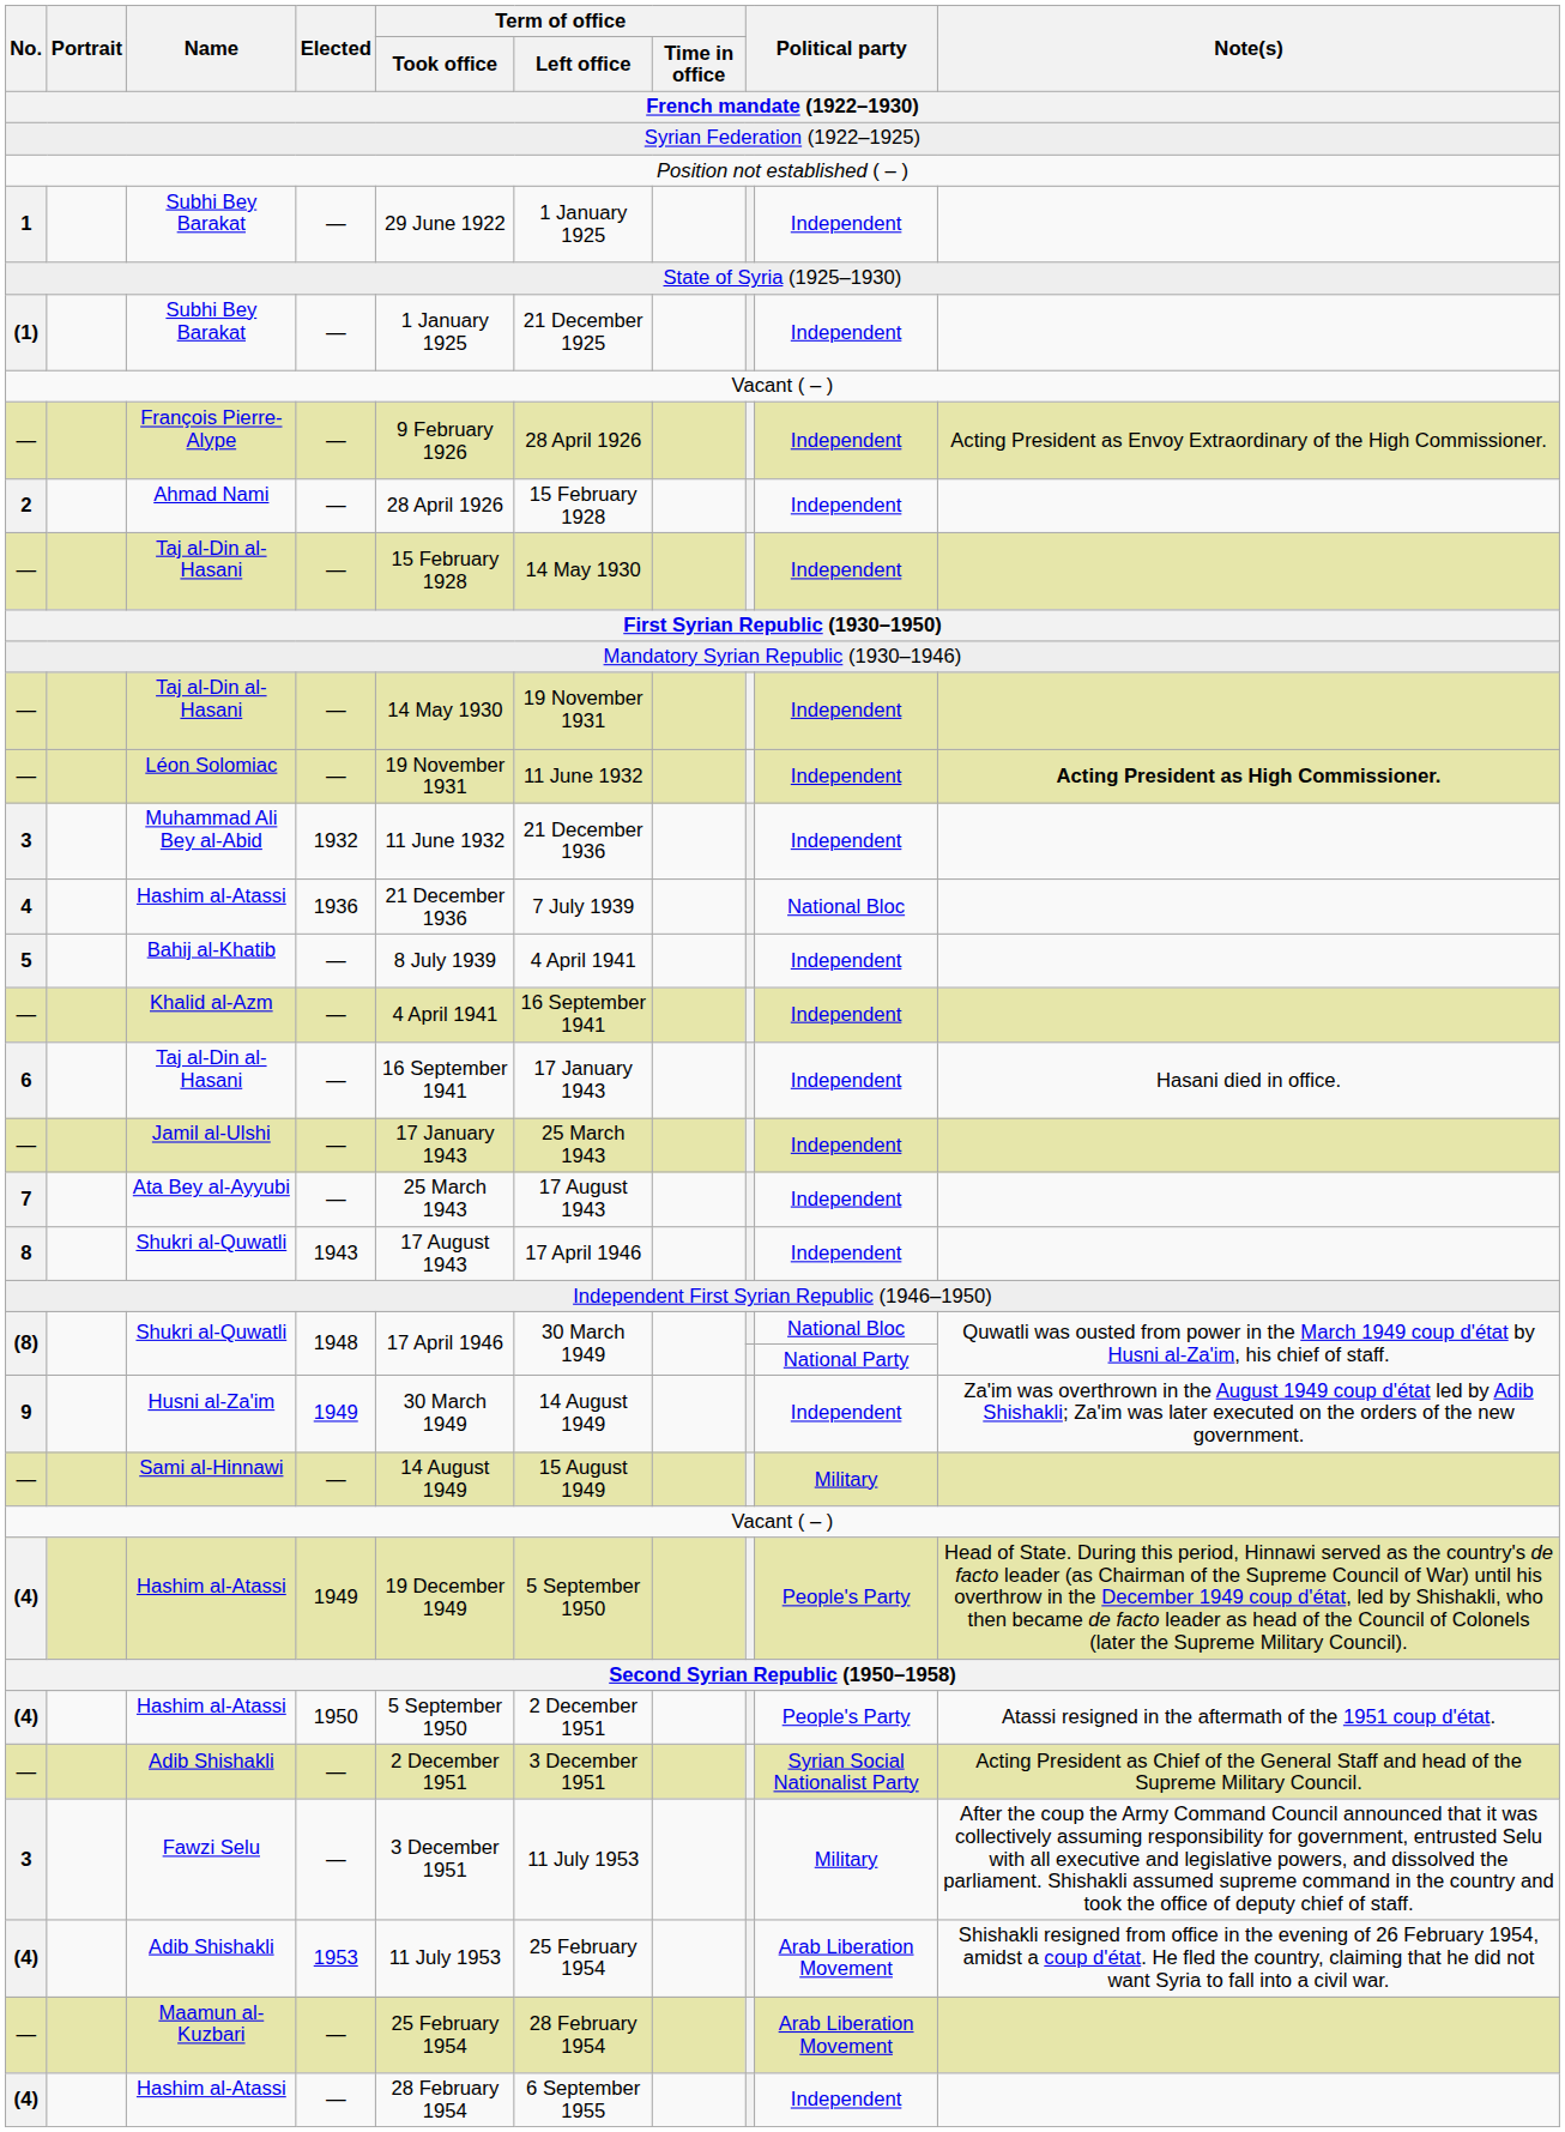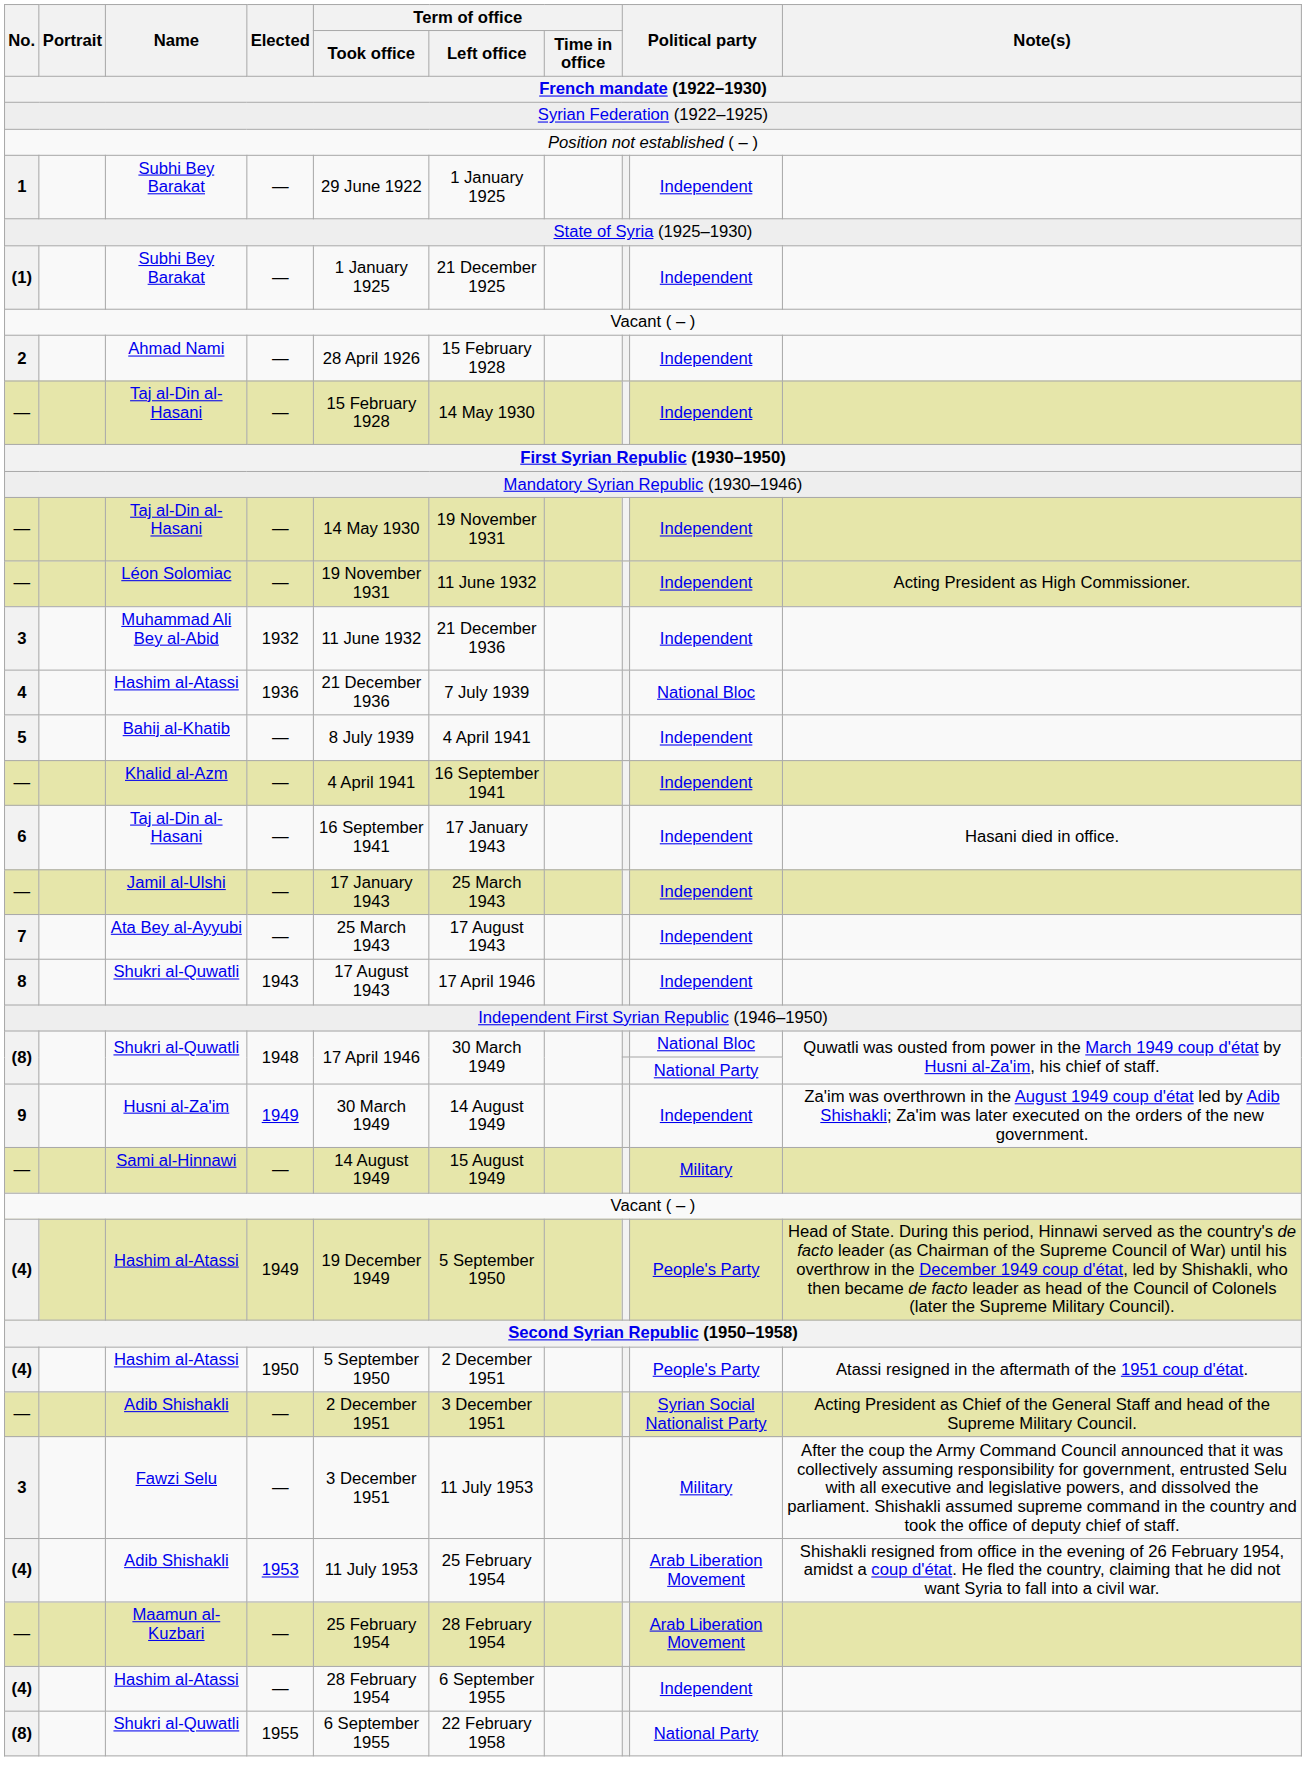- row: — | François Pierre-Alype | — | 9 February 1926 | 28 April 1926 | Independent | Acting President as Envoy Extraordinary of the High Commissioner.
Léon Solomiac | Note(s): bold -> normal
+ row: (8) | Shukri al-Quwatli | 1955 | 6 September 1955 | 22 February 1958 | National Party
